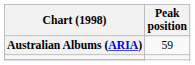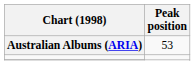row 2 | Peak position: 59 -> 53
